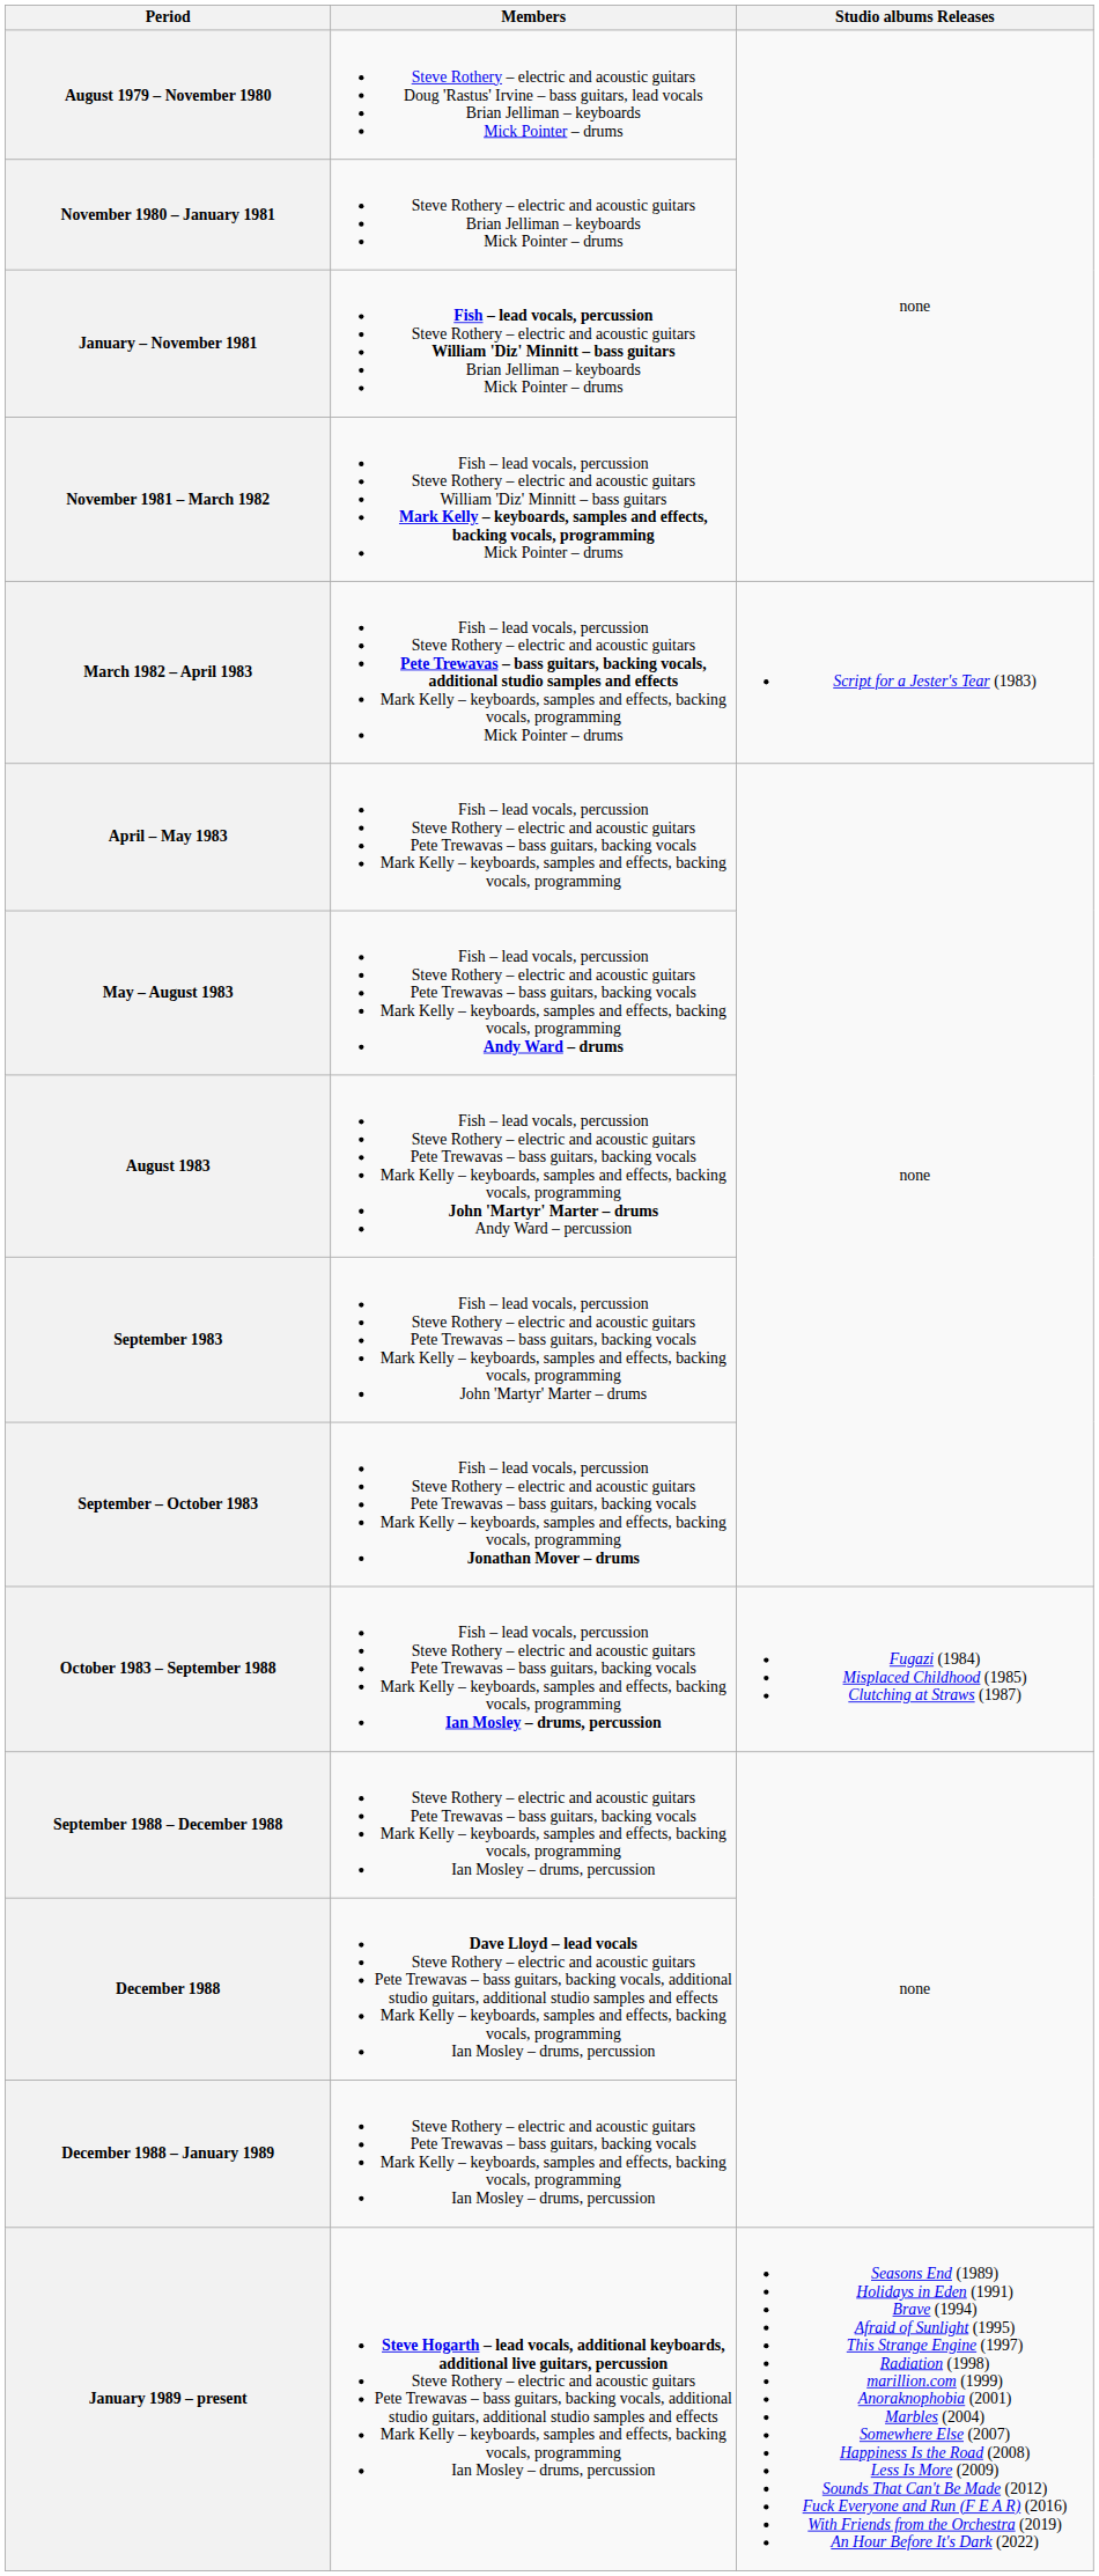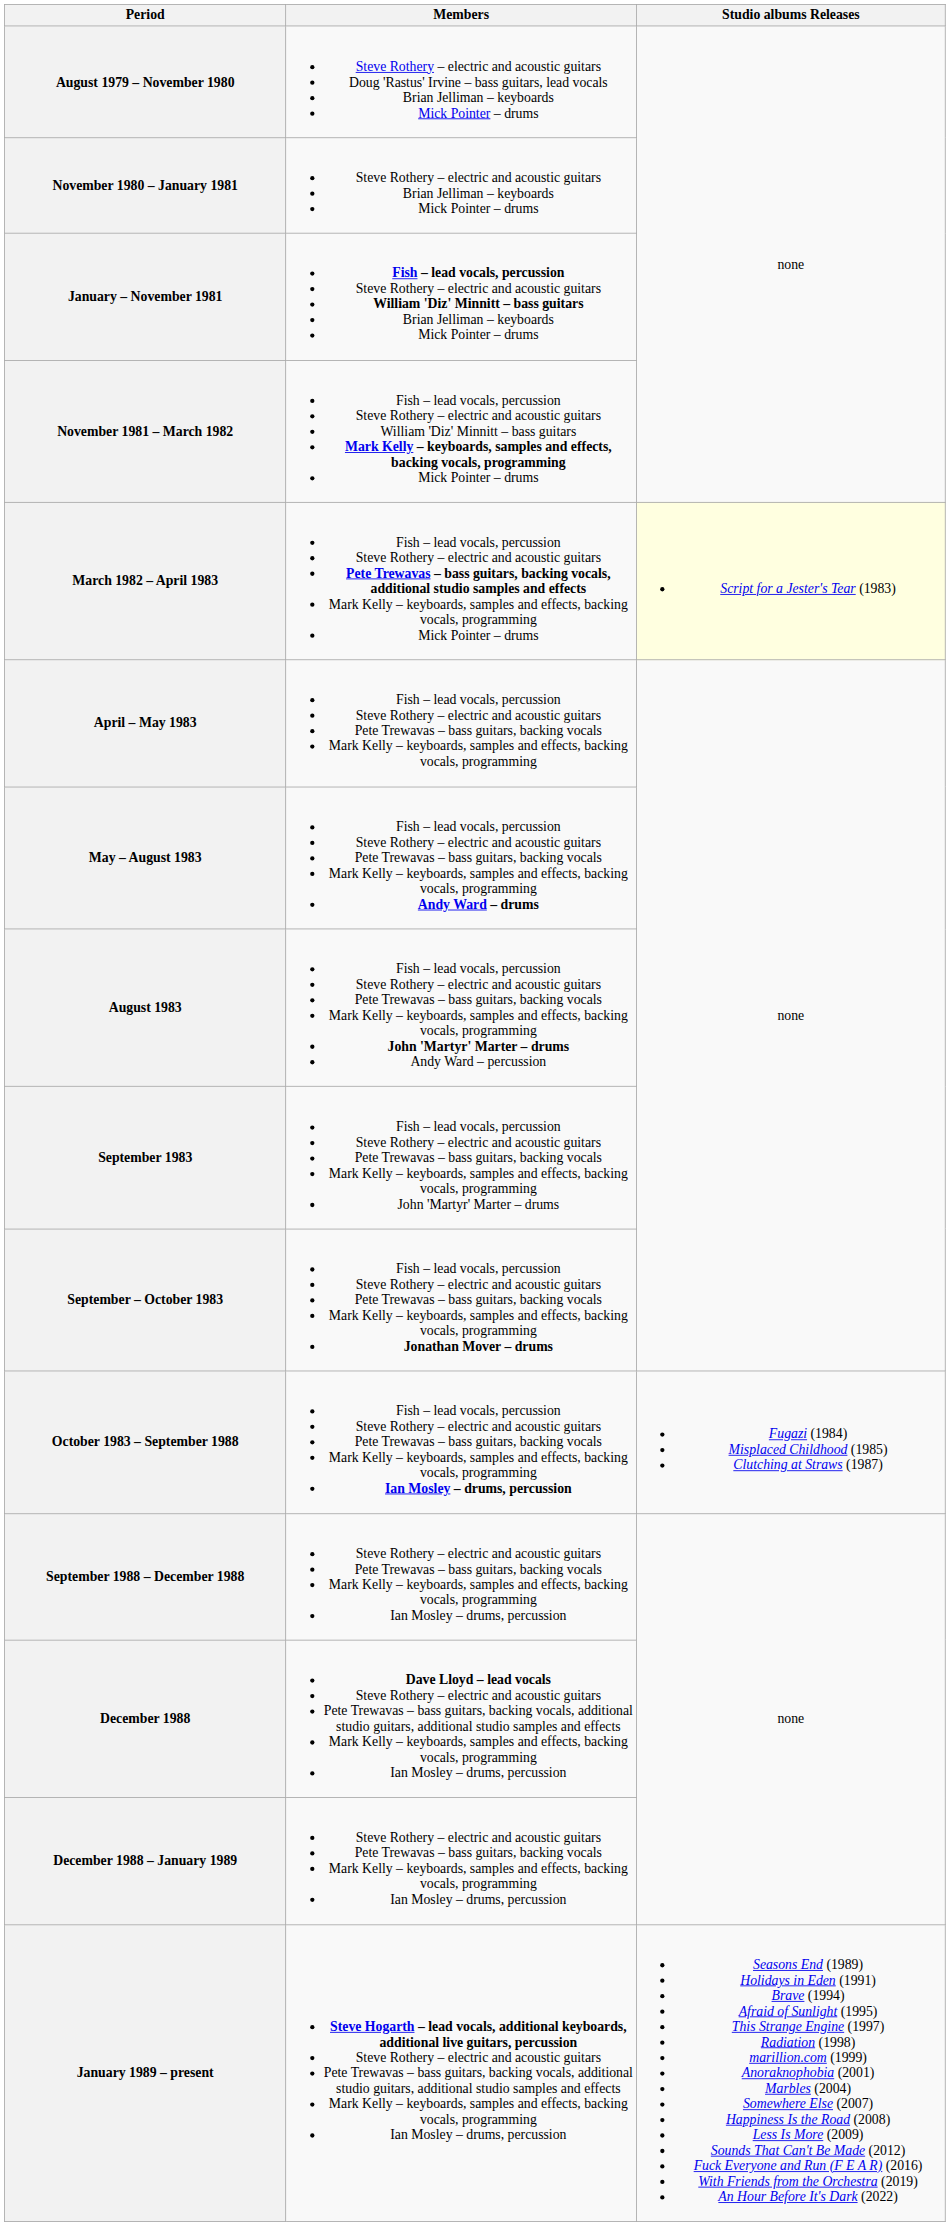March 1982 – April 1983 | Studio albums Releases: no background -> lightyellow background
